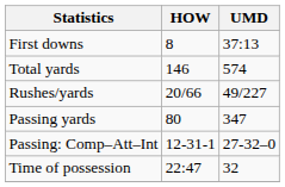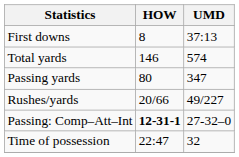rows swapped: Rushes/yards <-> Passing yards
Passing: Comp–Att–Int | HOW: normal -> bold
